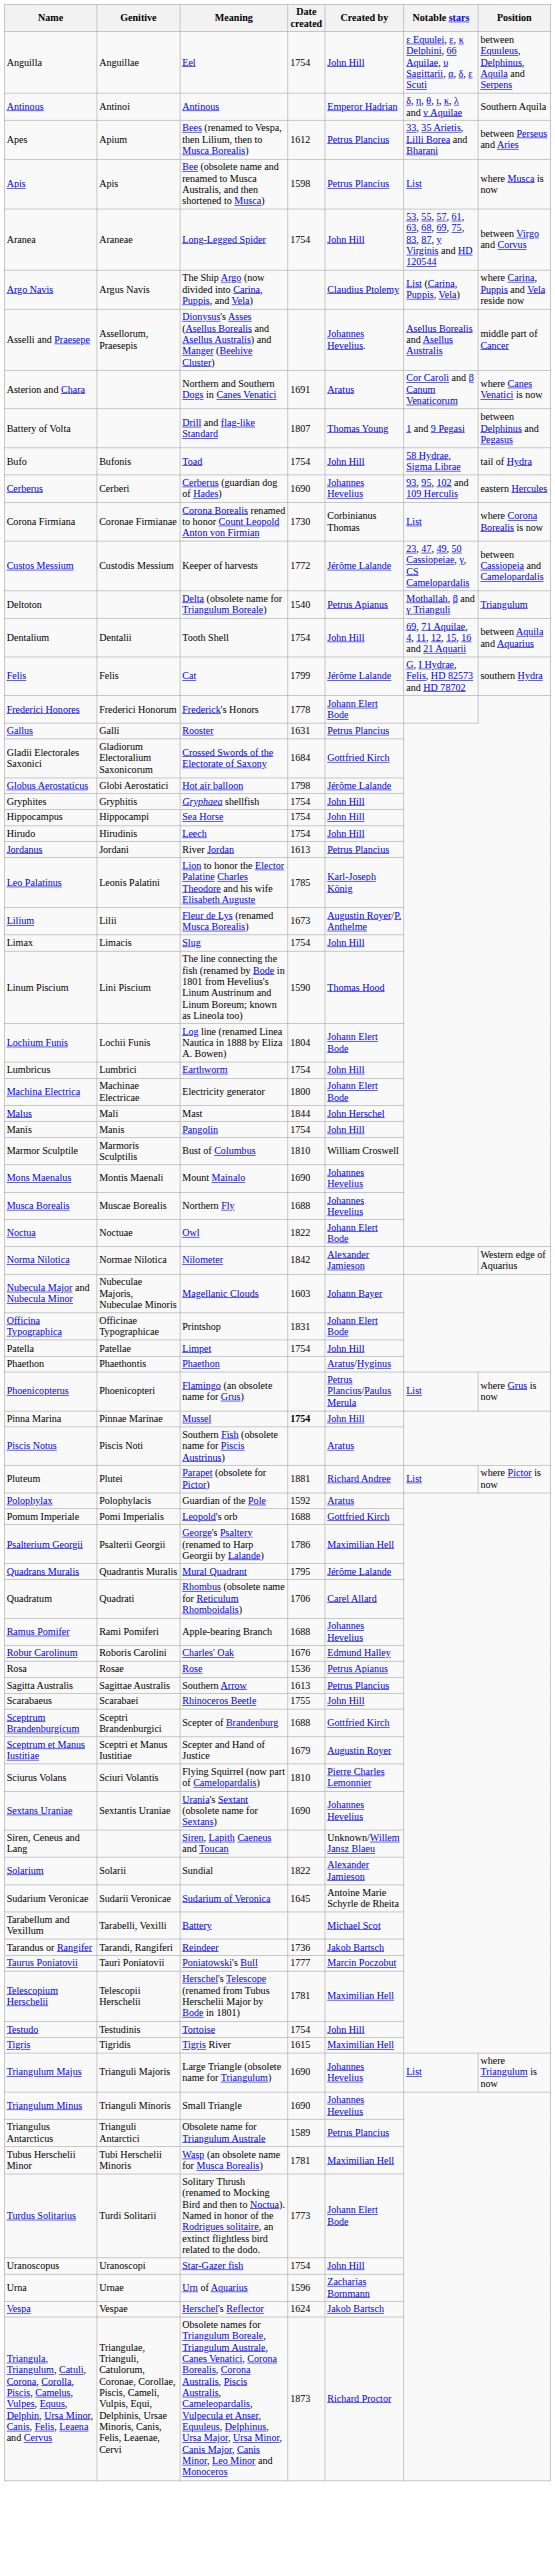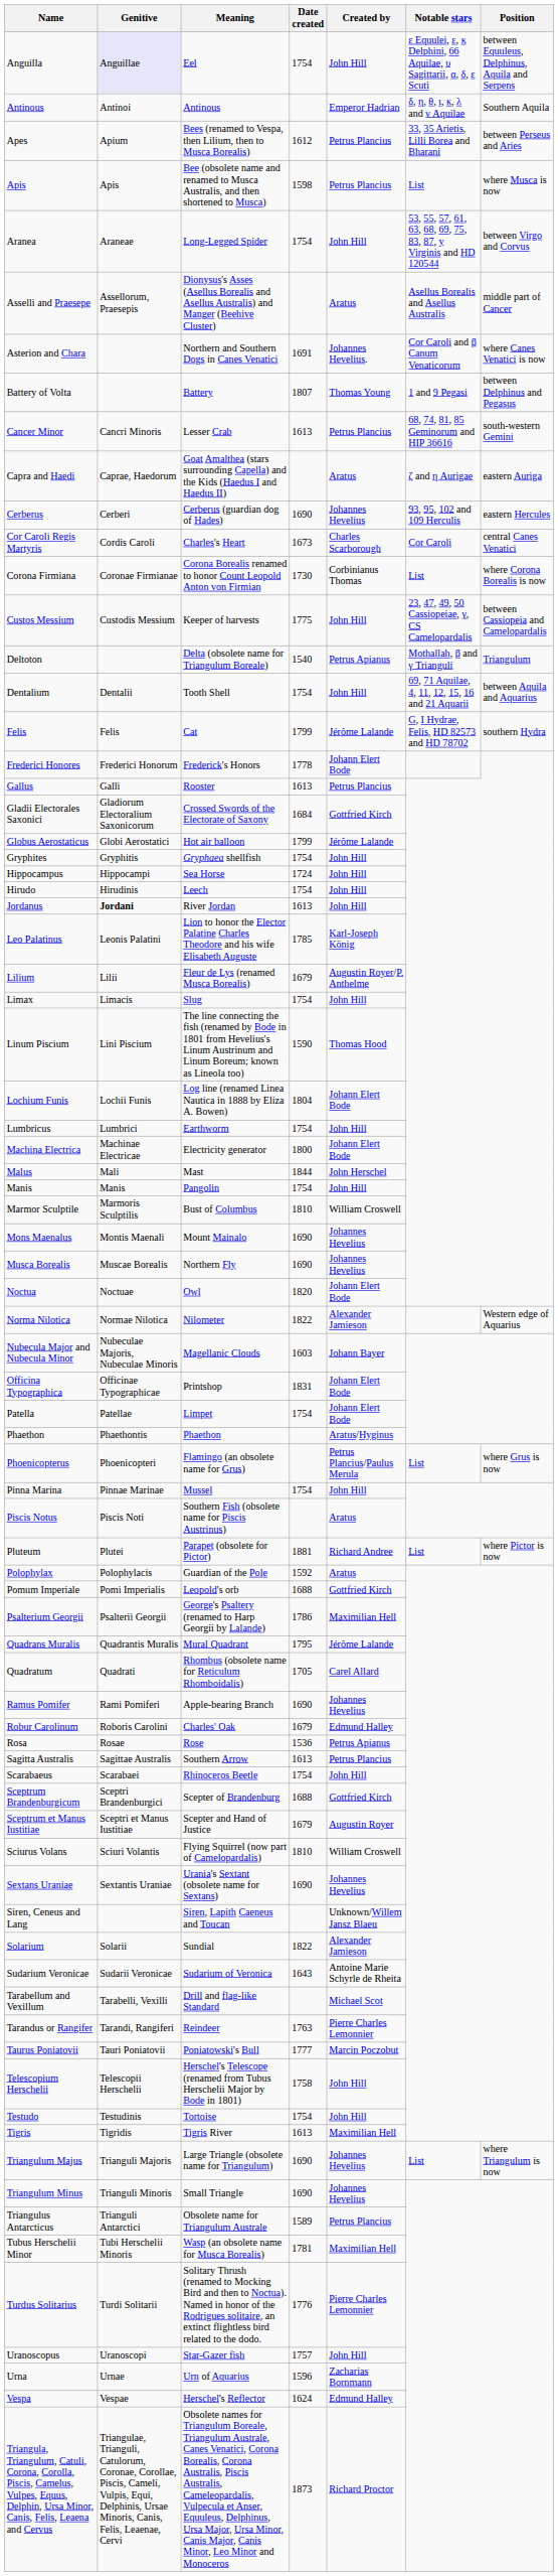Anguilla | Genitive: no background -> lavender background
- row: Argo Navis | Argus Navis | The Ship Argo (now divided into Carina, Puppis, and Vela) | Claudius Ptolemy | List (Carina, Puppis, Vela) | where Carina, Puppis and Vela reside now
Asselli and Praesepe | Created by: Johannes Hevelius. -> Aratus
Asterion and Chara | Created by: Aratus -> Johannes Hevelius.
Battery of Volta | Meaning: Drill and flag-like Standard -> Battery
- row: Bufo | Bufonis | Toad | 1754 | John Hill | 58 Hydrae, Sigma Librae | tail of Hydra
+ row: Cancer Minor | Cancri Minoris | Lesser Crab | 1613 | Petrus Plancius | 68, 74, 81, 85 Geminorum and HIP 36616 | south-western Gemini
+ row: Capra and Haedi | Caprae, Haedorum | Goat Amalthea (stars surrounding Capella) and the Kids (Haedus I and Haedus II) | Aratus | ζ and η Aurigae | eastern Auriga
+ row: Cor Caroli Regis Martyris | Cordis Caroli | Charles's Heart | 1673 | Charles Scarborough | Cor Caroli | central Canes Venatici
Custos Messium | Date created: 1772 -> 1775
Custos Messium | Created by: Jérôme Lalande -> John Hill
Gallus | Date created: 1631 -> 1613
Globus Aerostaticus | Date created: 1798 -> 1799
Hippocampus | Date created: 1754 -> 1724
Jordanus | Genitive: normal -> bold
Jordanus | Created by: Petrus Plancius -> John Hill
Lilium | Date created: 1673 -> 1679
Musca Borealis | Date created: 1688 -> 1690
Noctua | Date created: 1822 -> 1820
Norma Nilotica | Date created: 1842 -> 1822
Patella | Created by: John Hill -> Johann Elert Bode
Pinna Marina | Date created: bold -> normal
Quadratum | Date created: 1706 -> 1705
Ramus Pomifer | Date created: 1688 -> 1690
Robur Carolinum | Date created: 1676 -> 1679
Scarabaeus | Date created: 1755 -> 1754
Sciurus Volans | Created by: Pierre Charles Lemonnier -> William Croswell
Sudarium Veronicae | Date created: 1645 -> 1643
Tarabellum and Vexillum | Meaning: Battery -> Drill and flag-like Standard
Tarandus or Rangifer | Date created: 1736 -> 1763
Tarandus or Rangifer | Created by: Jakob Bartsch -> Pierre Charles Lemonnier
Telescopium Herschelii | Date created: 1781 -> 1758
Telescopium Herschelii | Created by: Maximilian Hell -> John Hill
Tigris | Date created: 1615 -> 1613
Turdus Solitarius | Date created: 1773 -> 1776
Turdus Solitarius | Created by: Johann Elert Bode -> Pierre Charles Lemonnier
Uranoscopus | Date created: 1754 -> 1757
Vespa | Created by: Jakob Bartsch -> Edmund Halley
